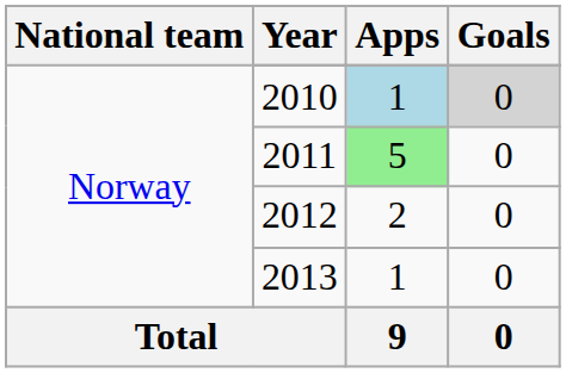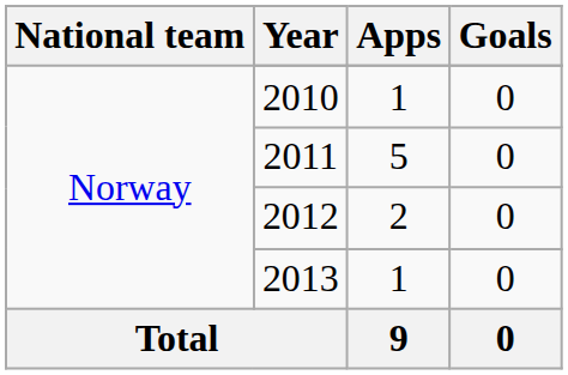2010 | Apps: lightblue background -> no background
2010 | Goals: lightgrey background -> no background
2011 | Apps: lightgreen background -> no background
